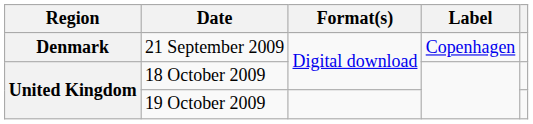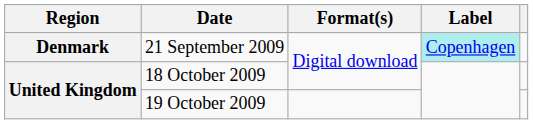21 September 2009 | Label: no background -> paleturquoise background
